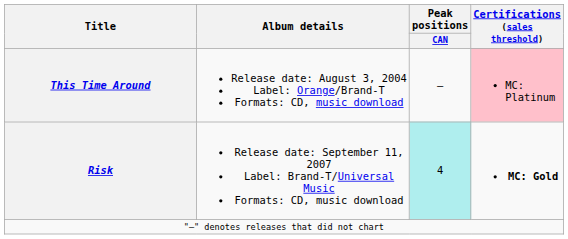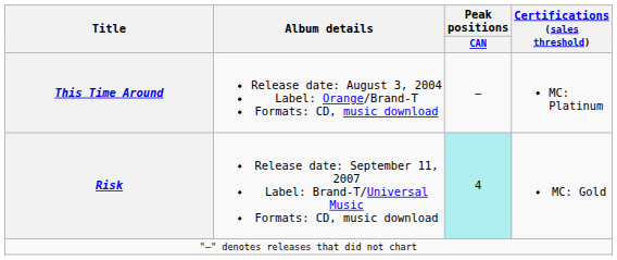This Time Around | Certifications (sales threshold): pink background -> no background
Risk | Certifications (sales threshold): bold -> normal
